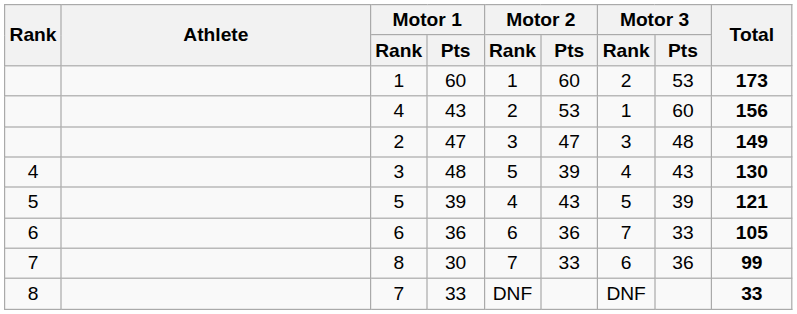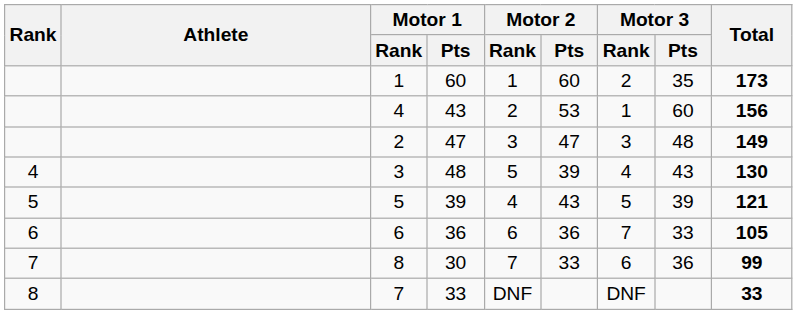row 3 | Motor 3 / Pts: 53 -> 35
